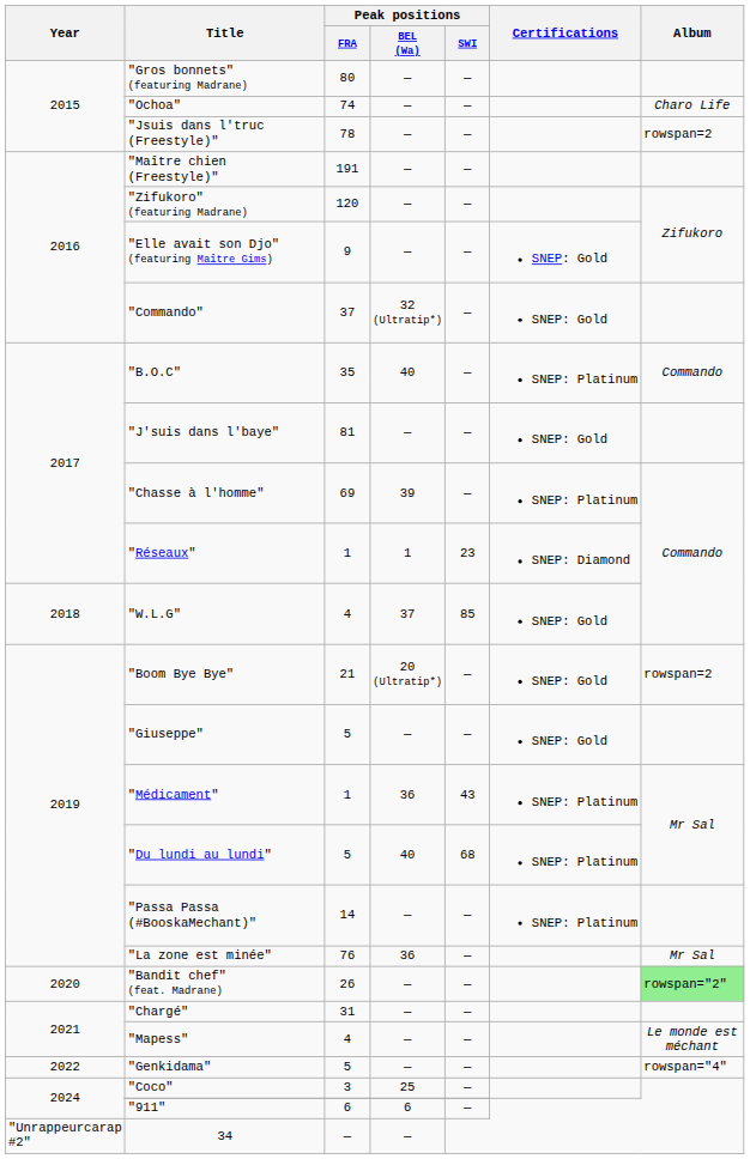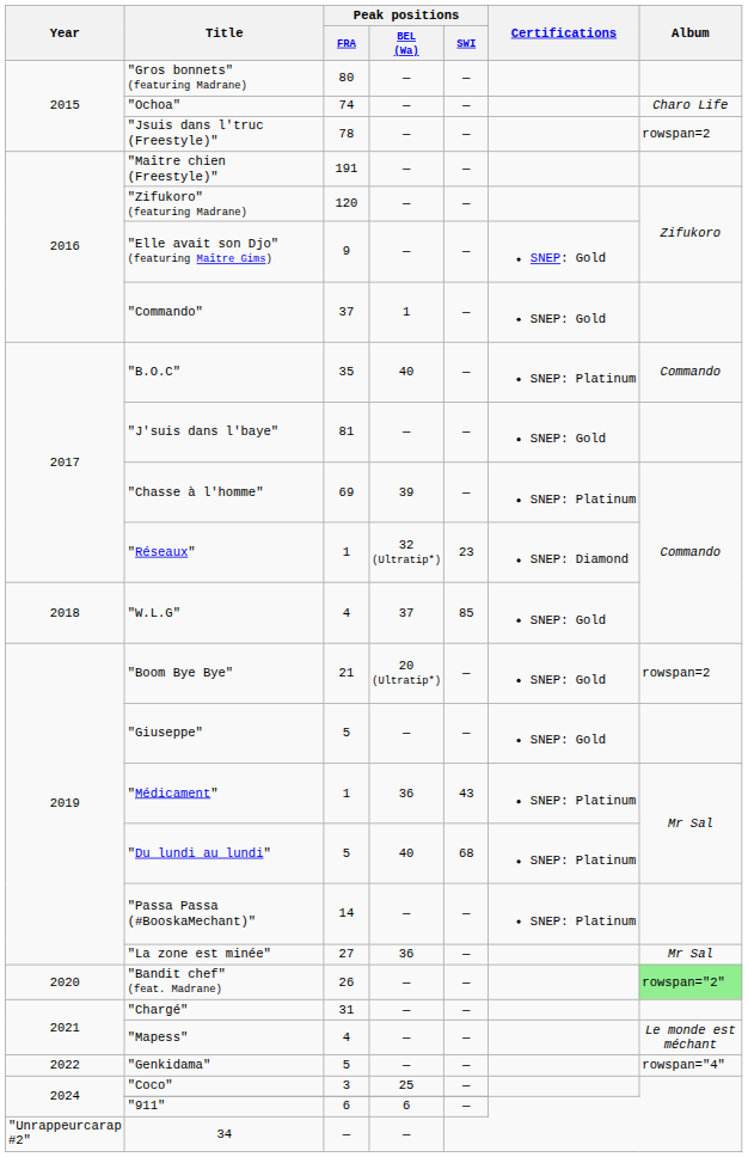"Commando" | Peak positions / BEL (Wa): 32 (Ultratip*) -> 1
"Réseaux" | Peak positions / BEL (Wa): 1 -> 32 (Ultratip*)
"La zone est minée" | Peak positions / FRA: 76 -> 27
